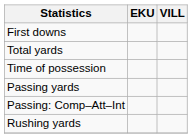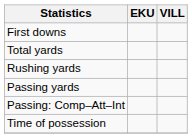rows swapped: Rushing yards <-> Time of possession
